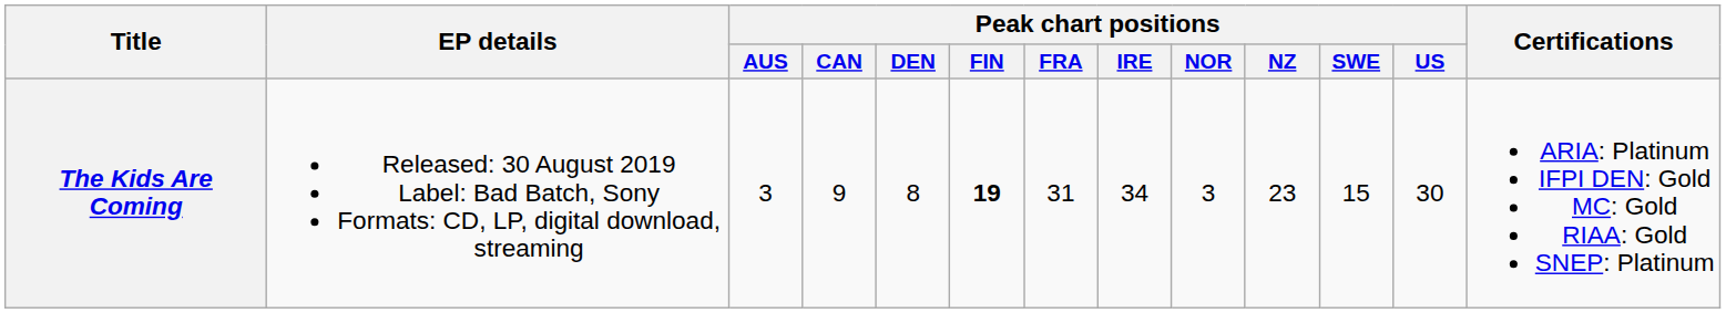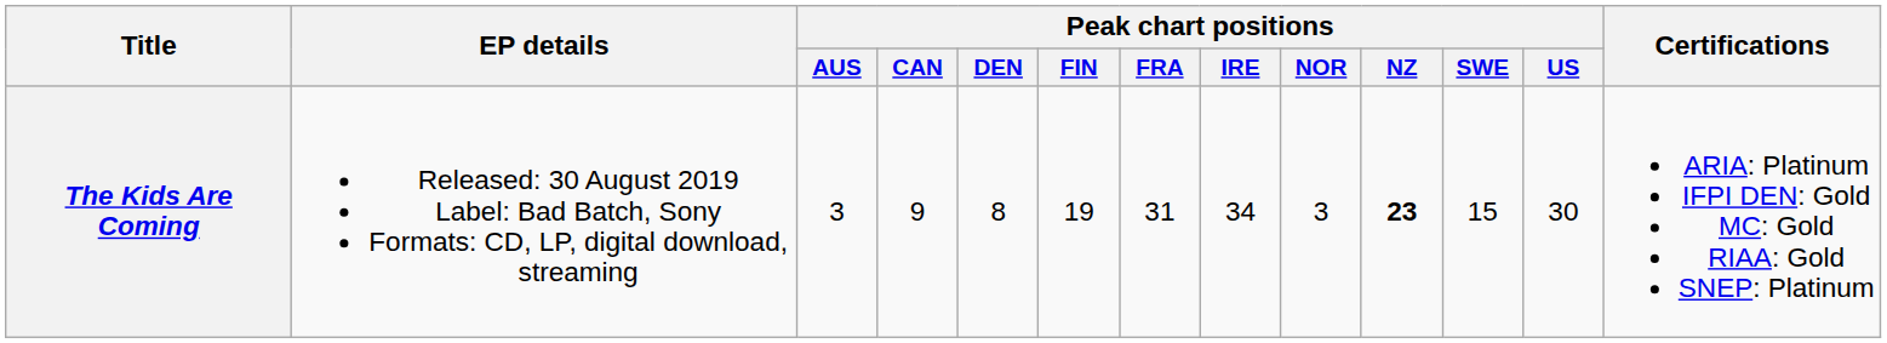The Kids Are Coming | Peak chart positions / FIN: bold -> normal
The Kids Are Coming | Peak chart positions / NZ: normal -> bold
